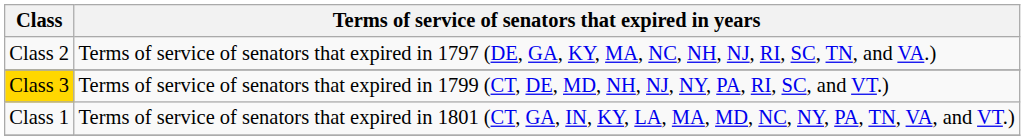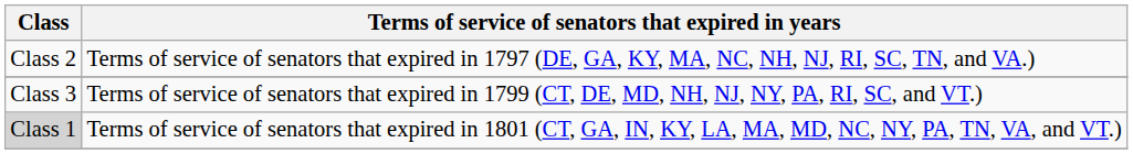Class 3 | Class: gold background -> no background
Class 1 | Class: no background -> lightgrey background
